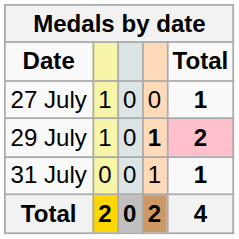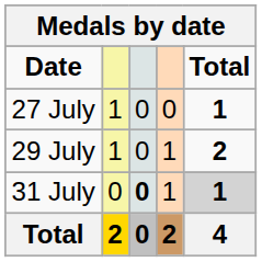29 July | column 4: bold -> normal
29 July | Total: pink background -> no background
31 July | column 3: normal -> bold
31 July | Total: no background -> lightgrey background
